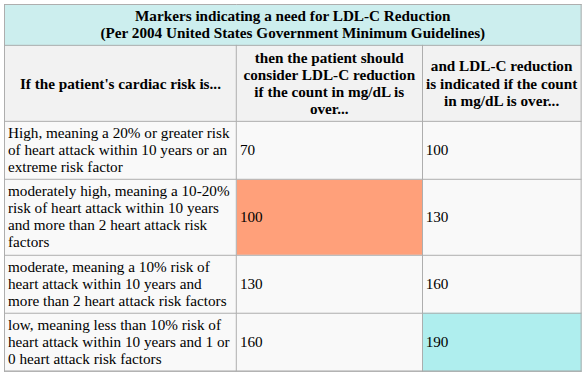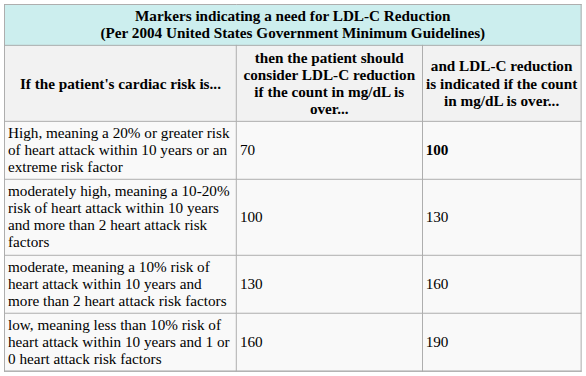row 3 | column 3: normal -> bold
row 4 | column 2: lightsalmon background -> no background
row 6 | column 3: paleturquoise background -> no background
